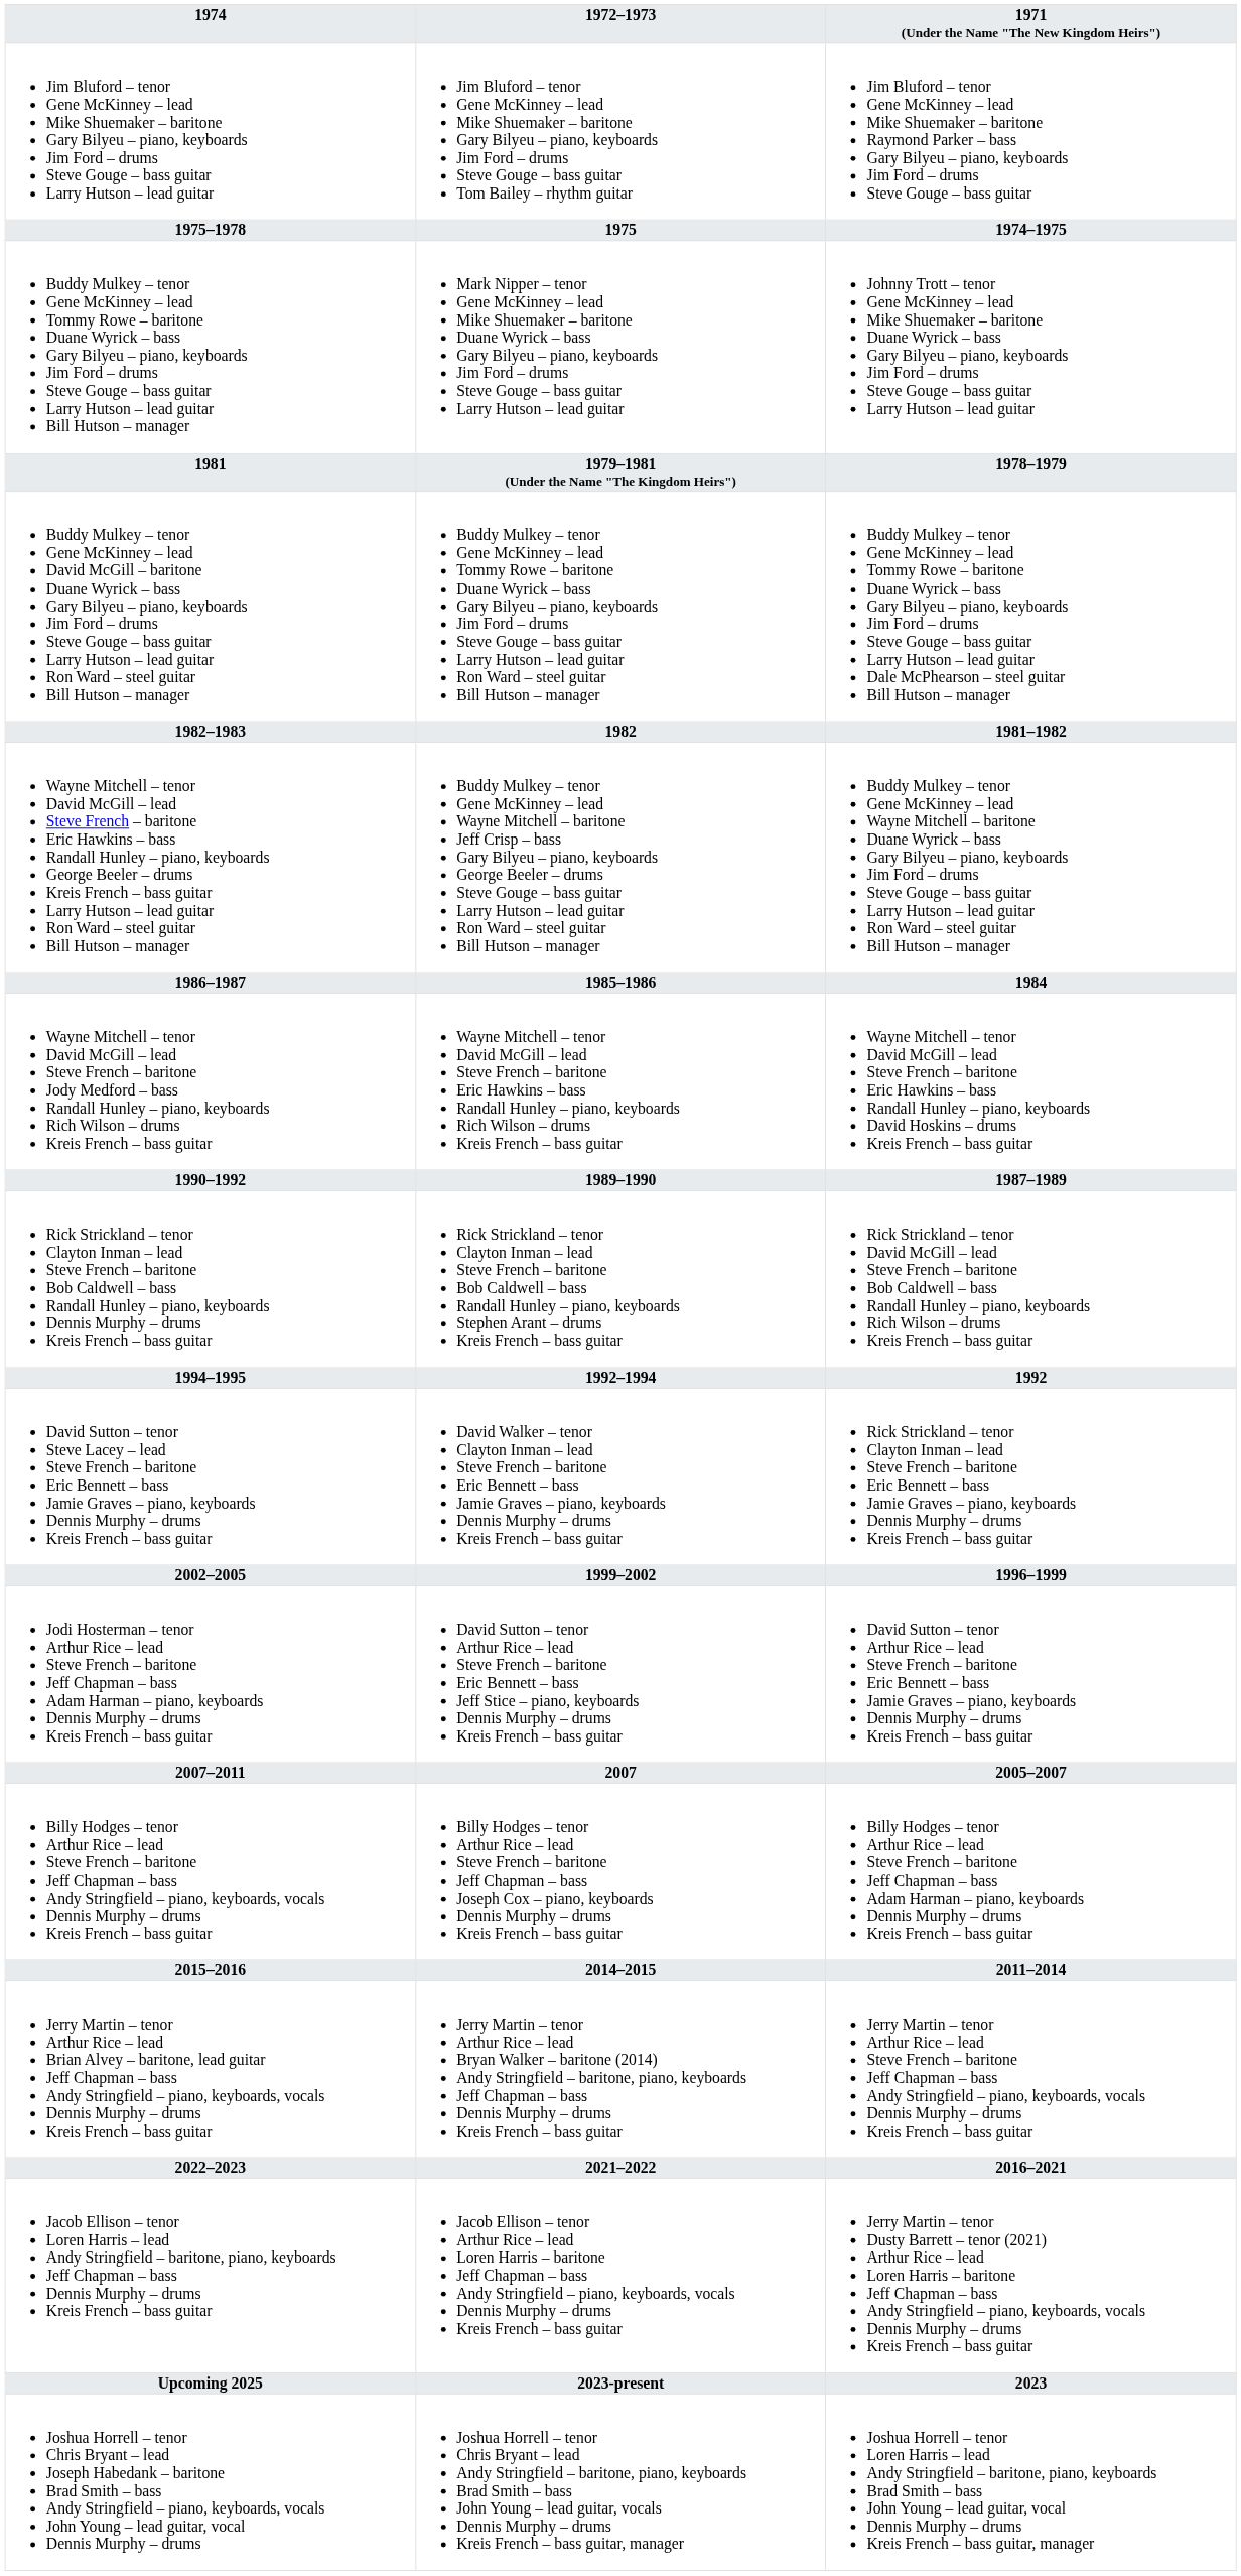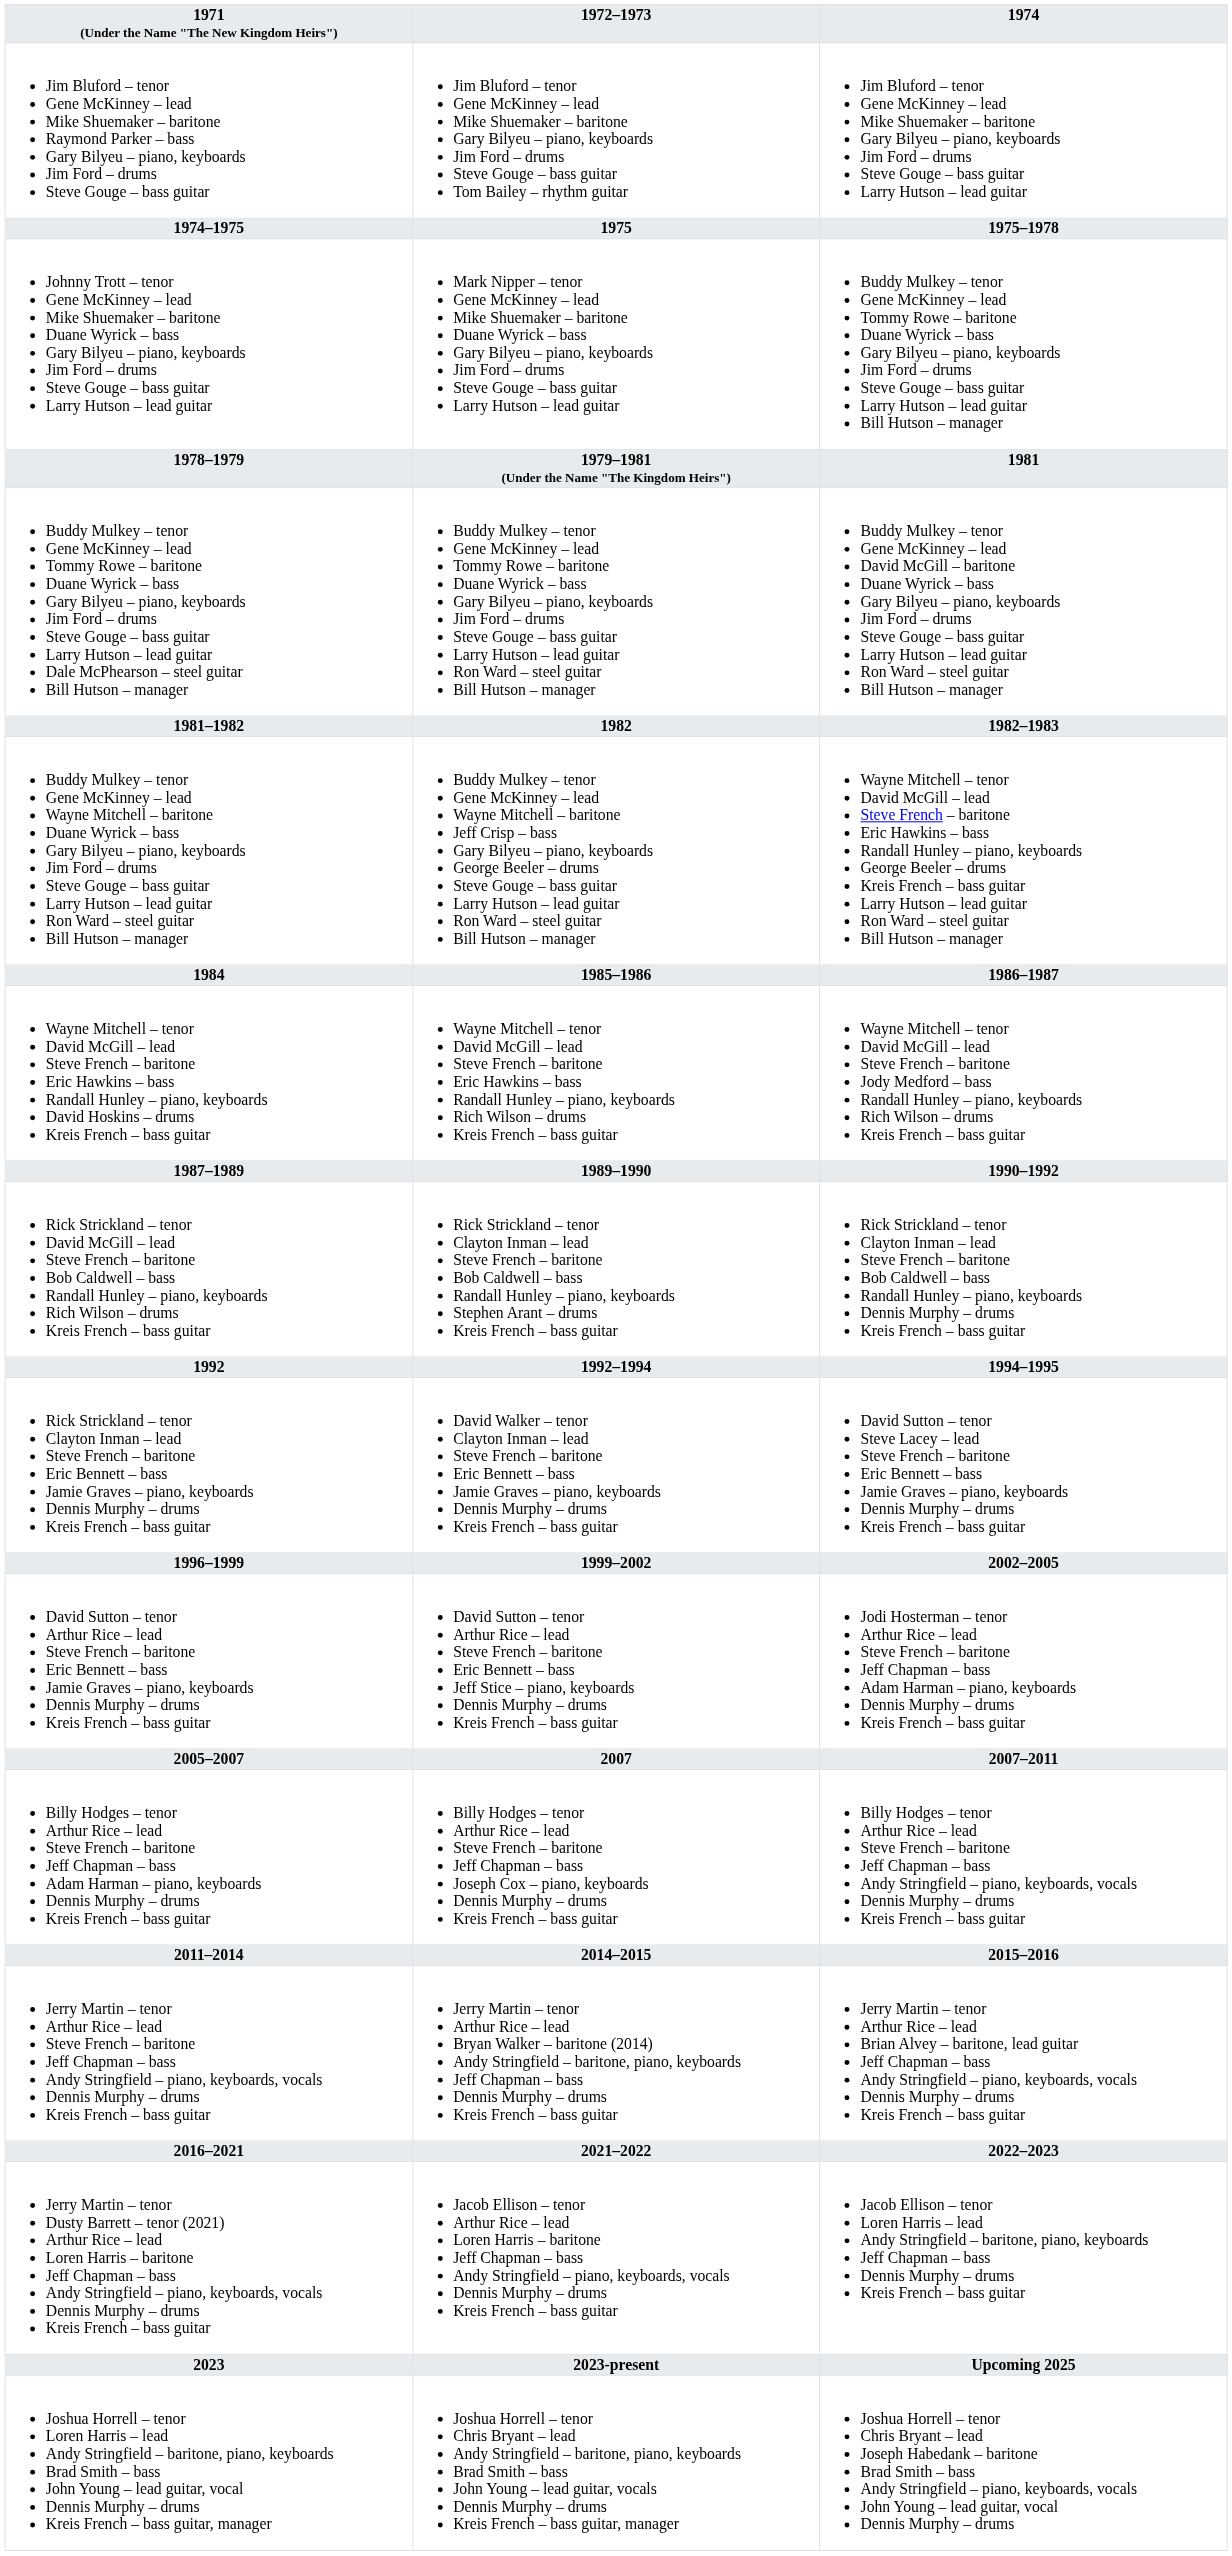columns swapped: 1971 (Under the Name "The New Kingdom Heirs") <-> 1974
